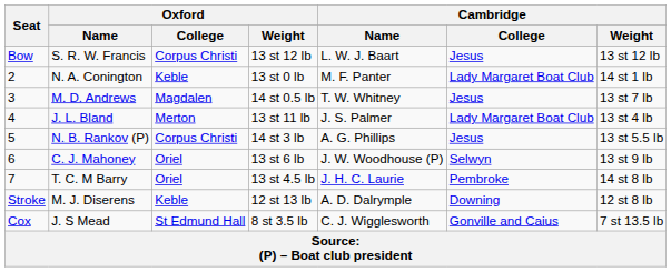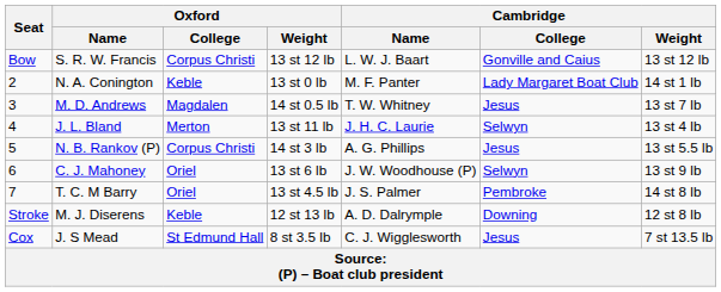S. R. W. Francis | Cambridge / College: Jesus -> Gonville and Caius
J. L. Bland | Cambridge / Name: J. S. Palmer -> J. H. C. Laurie
J. L. Bland | Cambridge / College: Lady Margaret Boat Club -> Selwyn
T. C. M Barry | Cambridge / Name: J. H. C. Laurie -> J. S. Palmer
J. S Mead | Cambridge / College: Gonville and Caius -> Jesus
